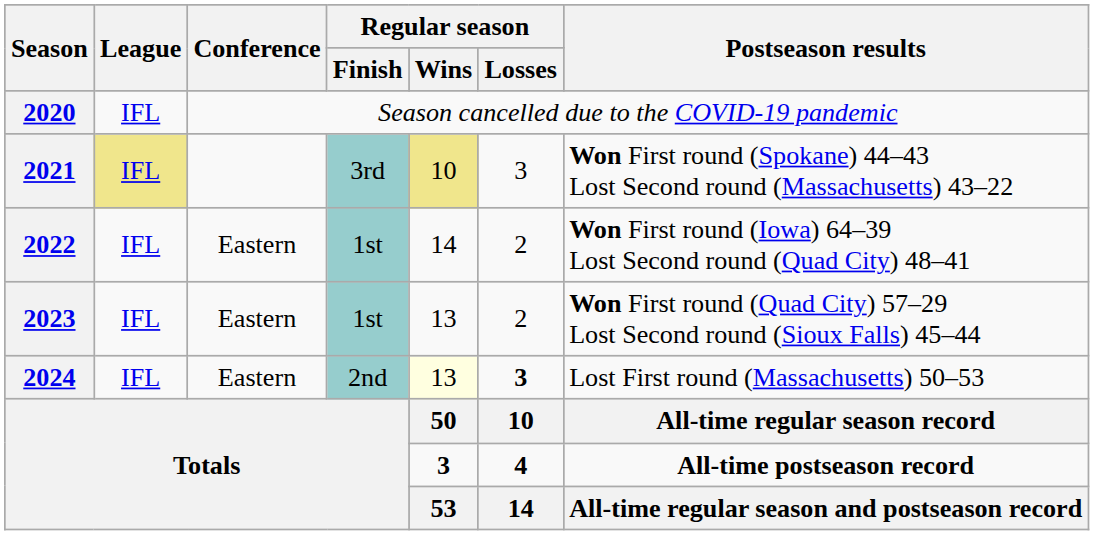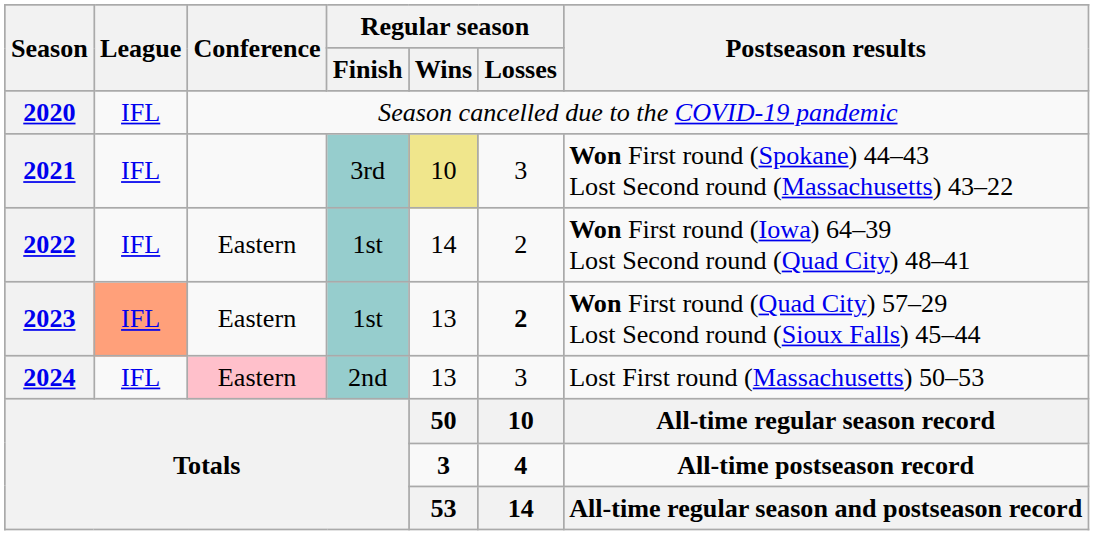2021 | League: khaki background -> no background
2023 | League: no background -> lightsalmon background
2023 | Regular season / Losses: normal -> bold
2024 | Conference: no background -> pink background
2024 | Regular season / Wins: lightyellow background -> no background
2024 | Regular season / Losses: bold -> normal
